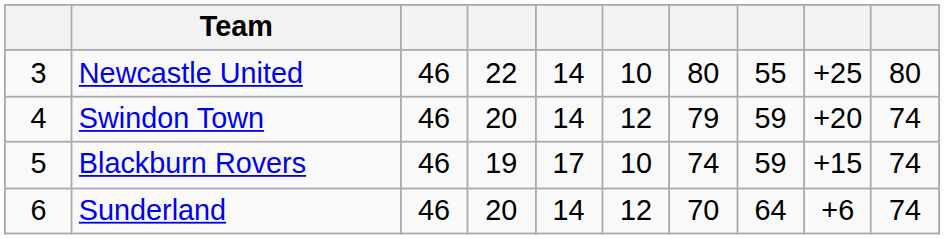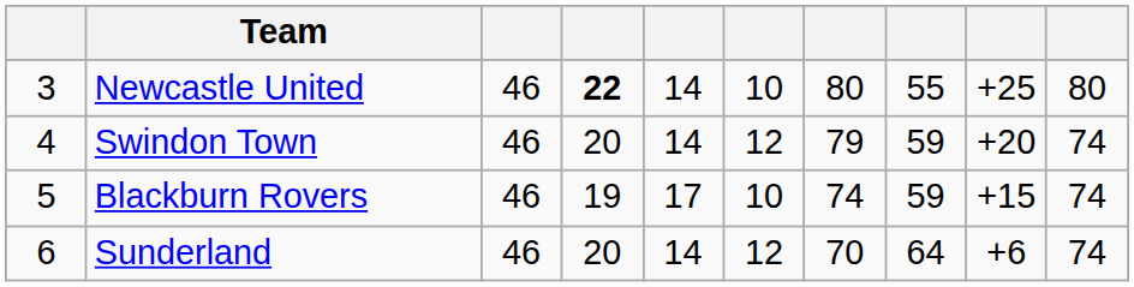Newcastle United | column 4: normal -> bold
